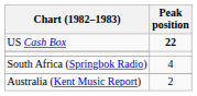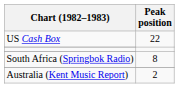row 2 | Peak position: bold -> normal
row 4 | Peak position: 4 -> 8
